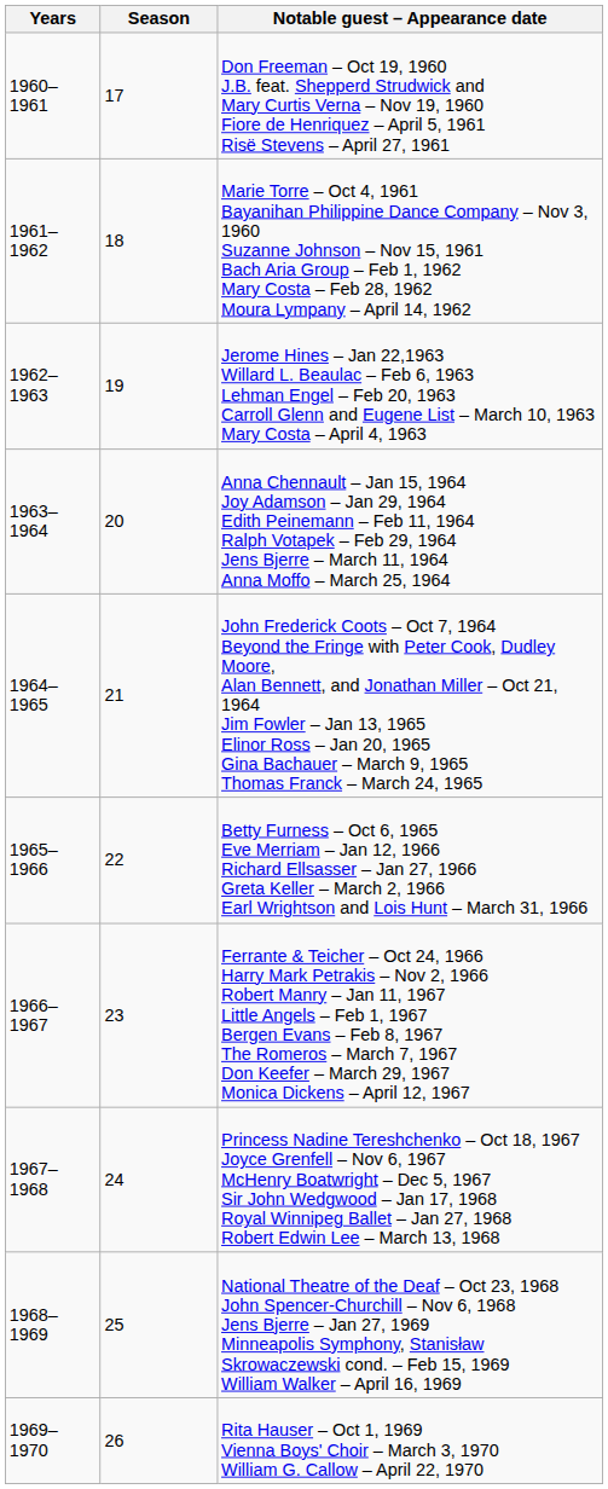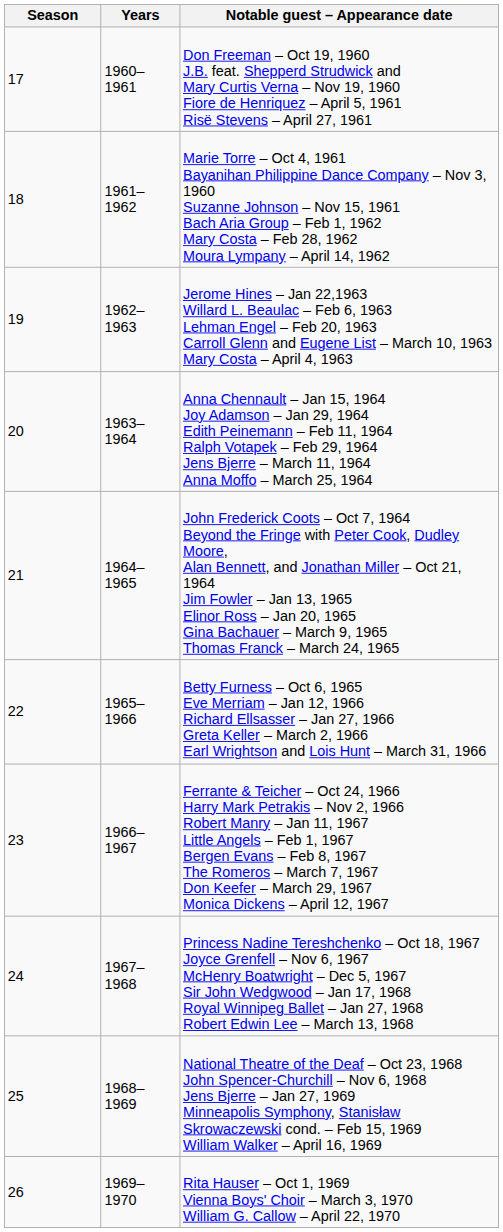columns swapped: Season <-> Years
